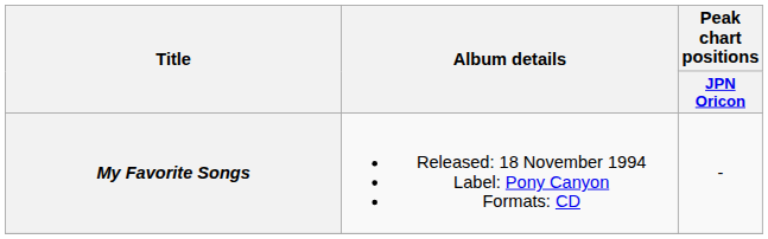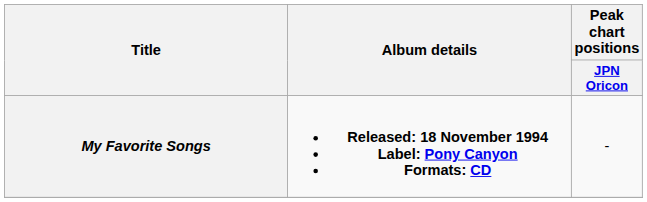My Favorite Songs | Album details: normal -> bold
